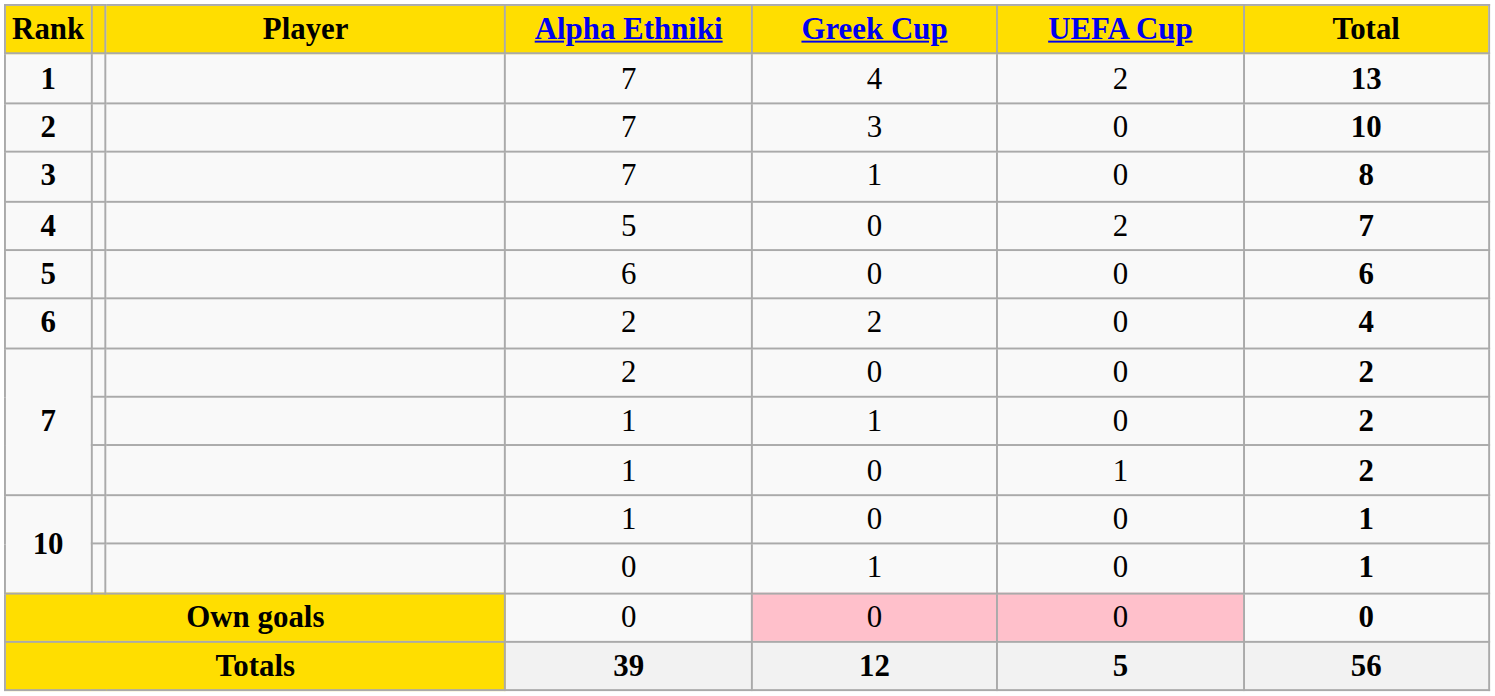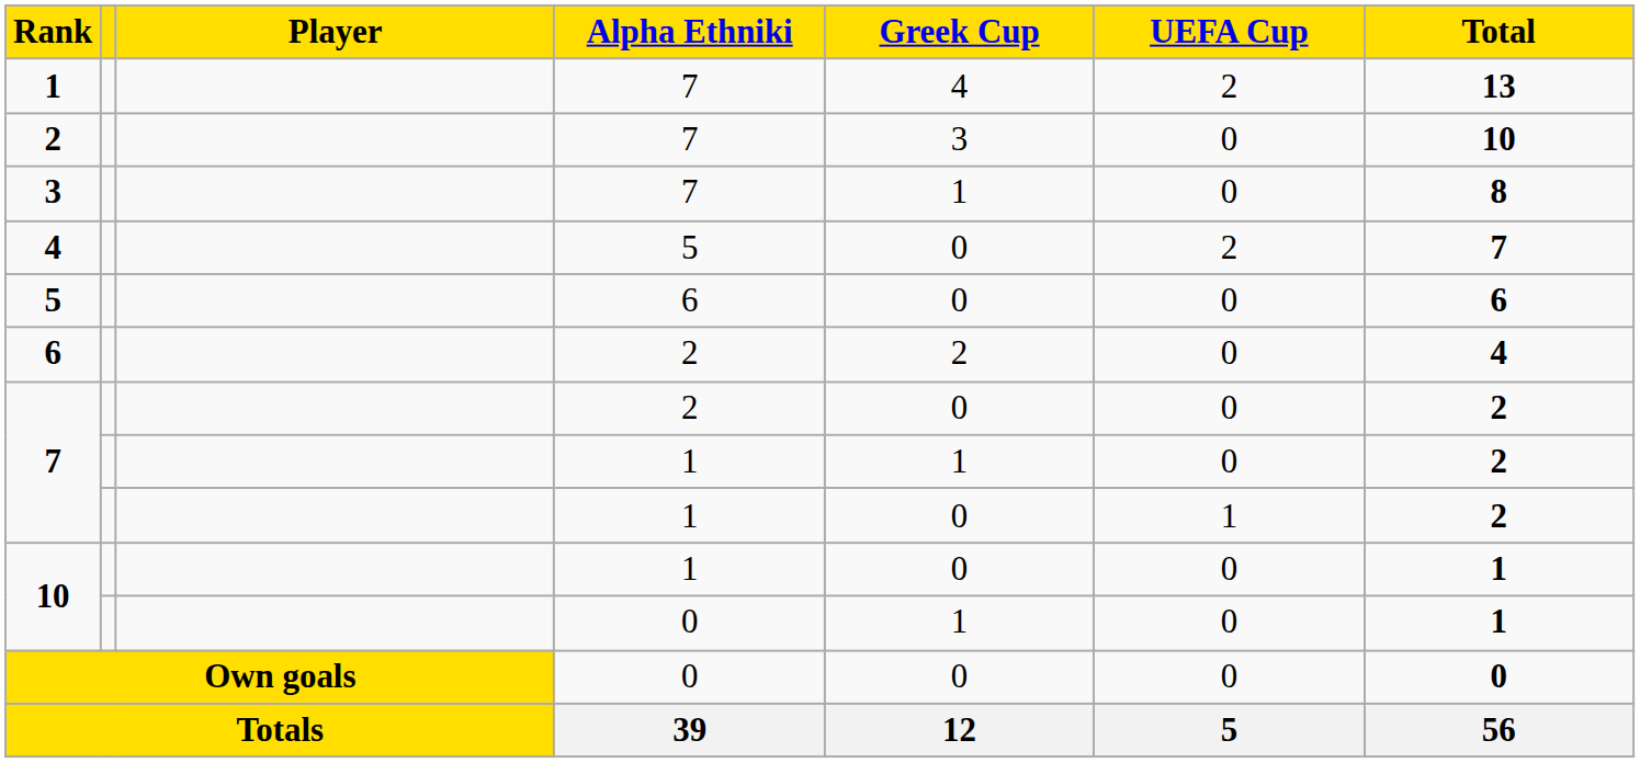Own goals | Greek Cup: pink background -> no background
Own goals | UEFA Cup: pink background -> no background
